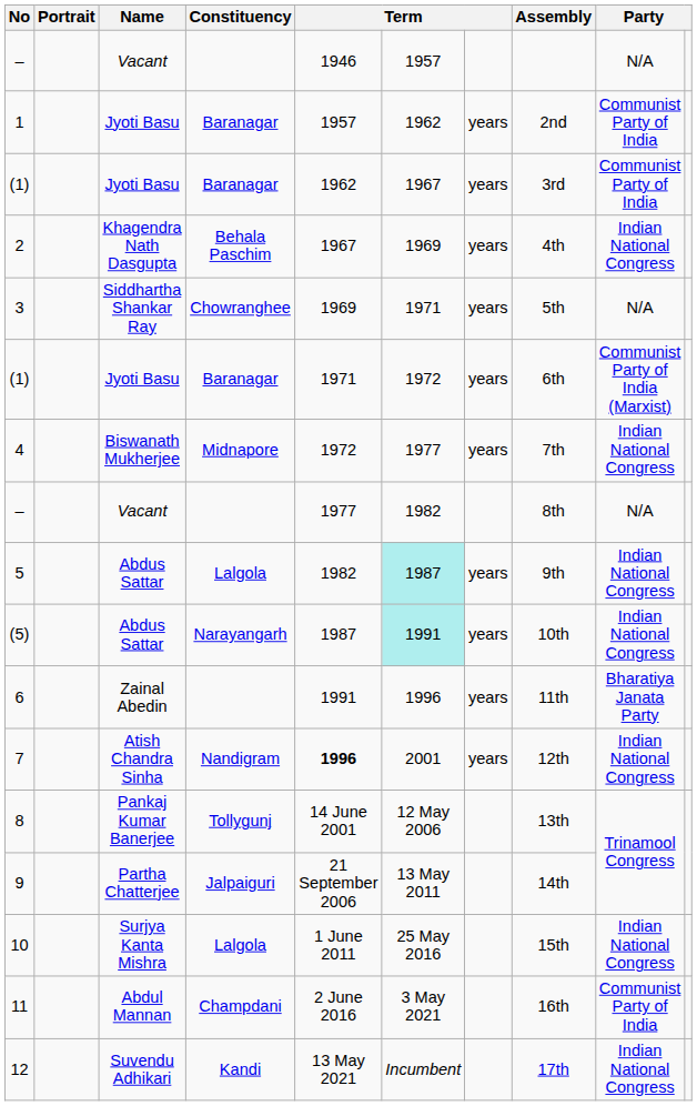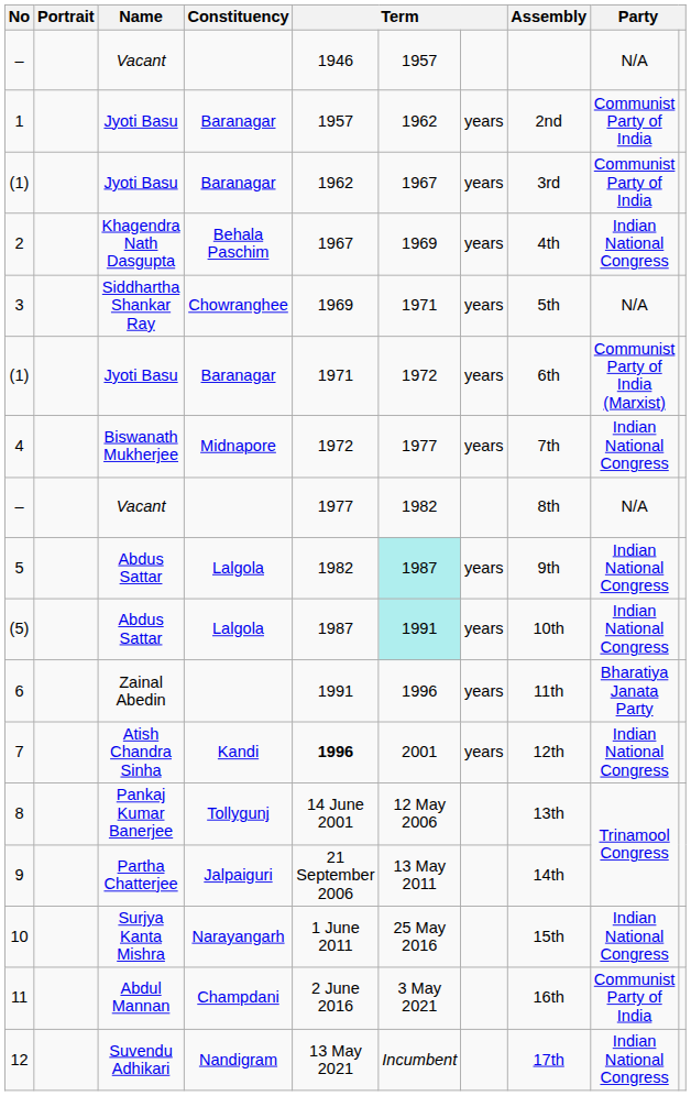(5) | Constituency: Narayangarh -> Lalgola
7 | Constituency: Nandigram -> Kandi
10 | Constituency: Lalgola -> Narayangarh
12 | Constituency: Kandi -> Nandigram
